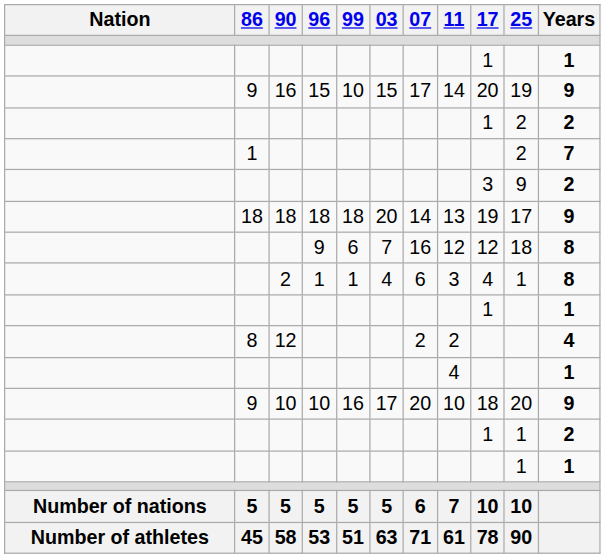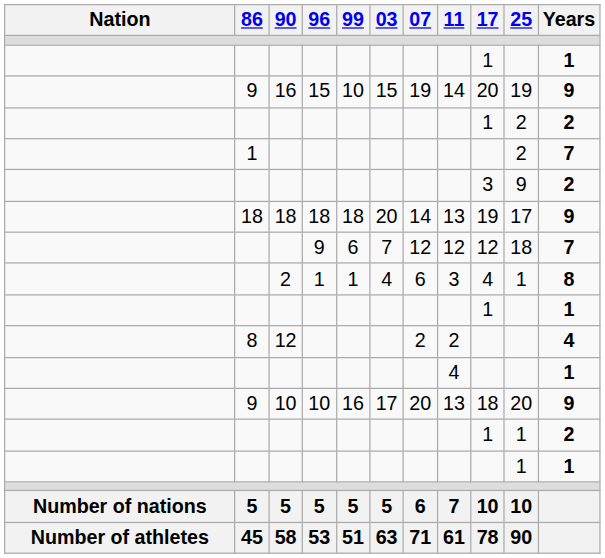row 4 | 07: 17 -> 19
row 9 | 07: 16 -> 12
row 9 | Years: 8 -> 7
row 14 | 11: 10 -> 13
